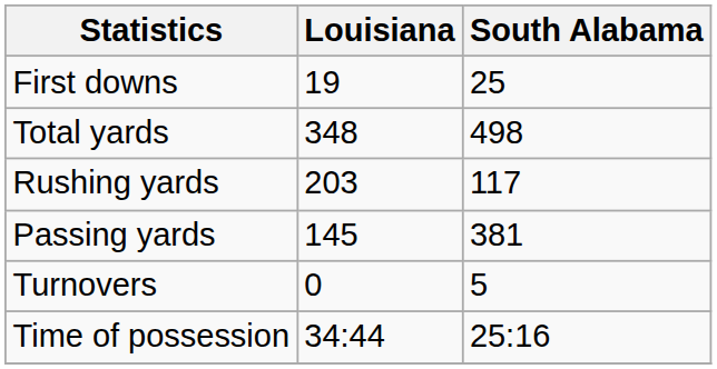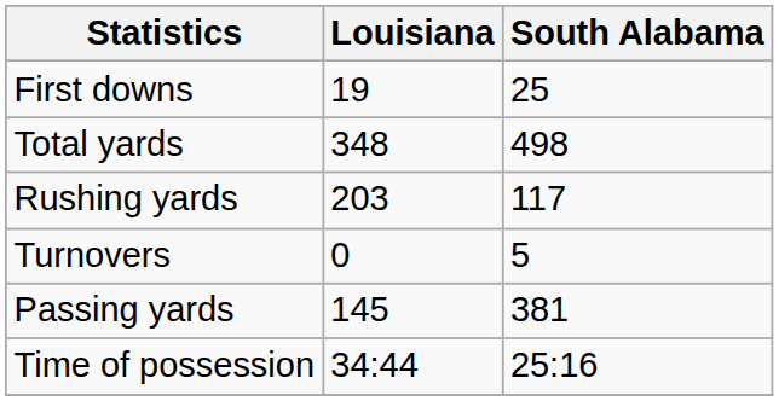rows swapped: Passing yards <-> Turnovers
